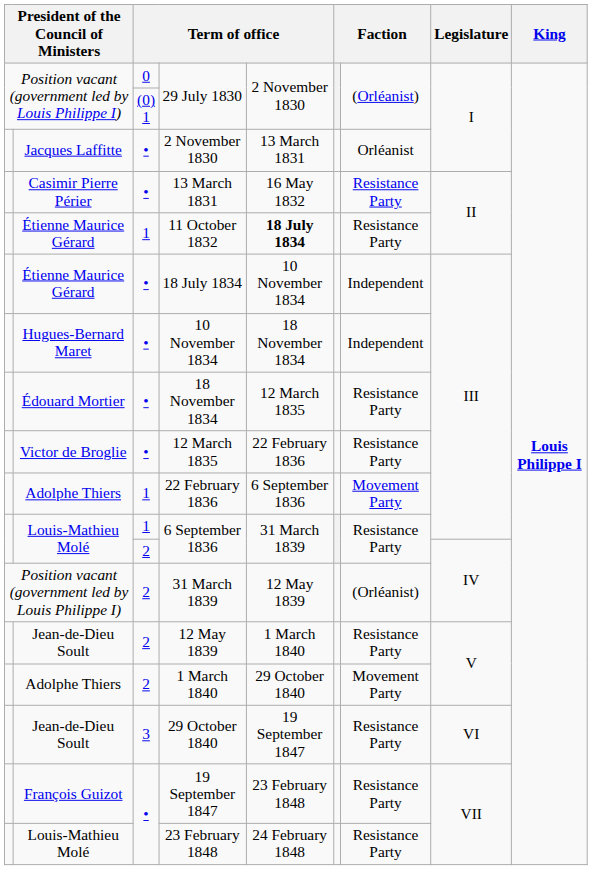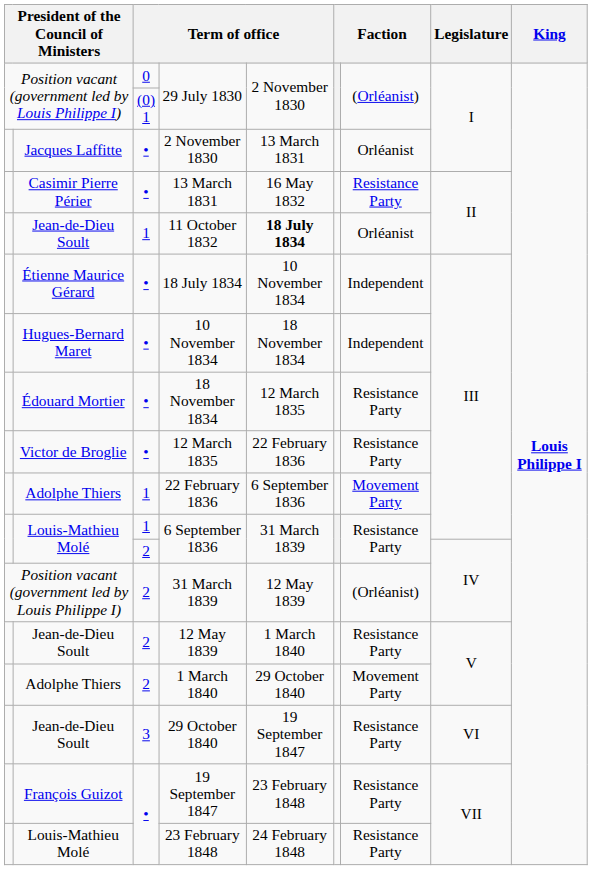11 October 1832 | column 2: Étienne Maurice Gérard -> Jean-de-Dieu Soult
11 October 1832 | column 7: Resistance Party -> Orléanist
